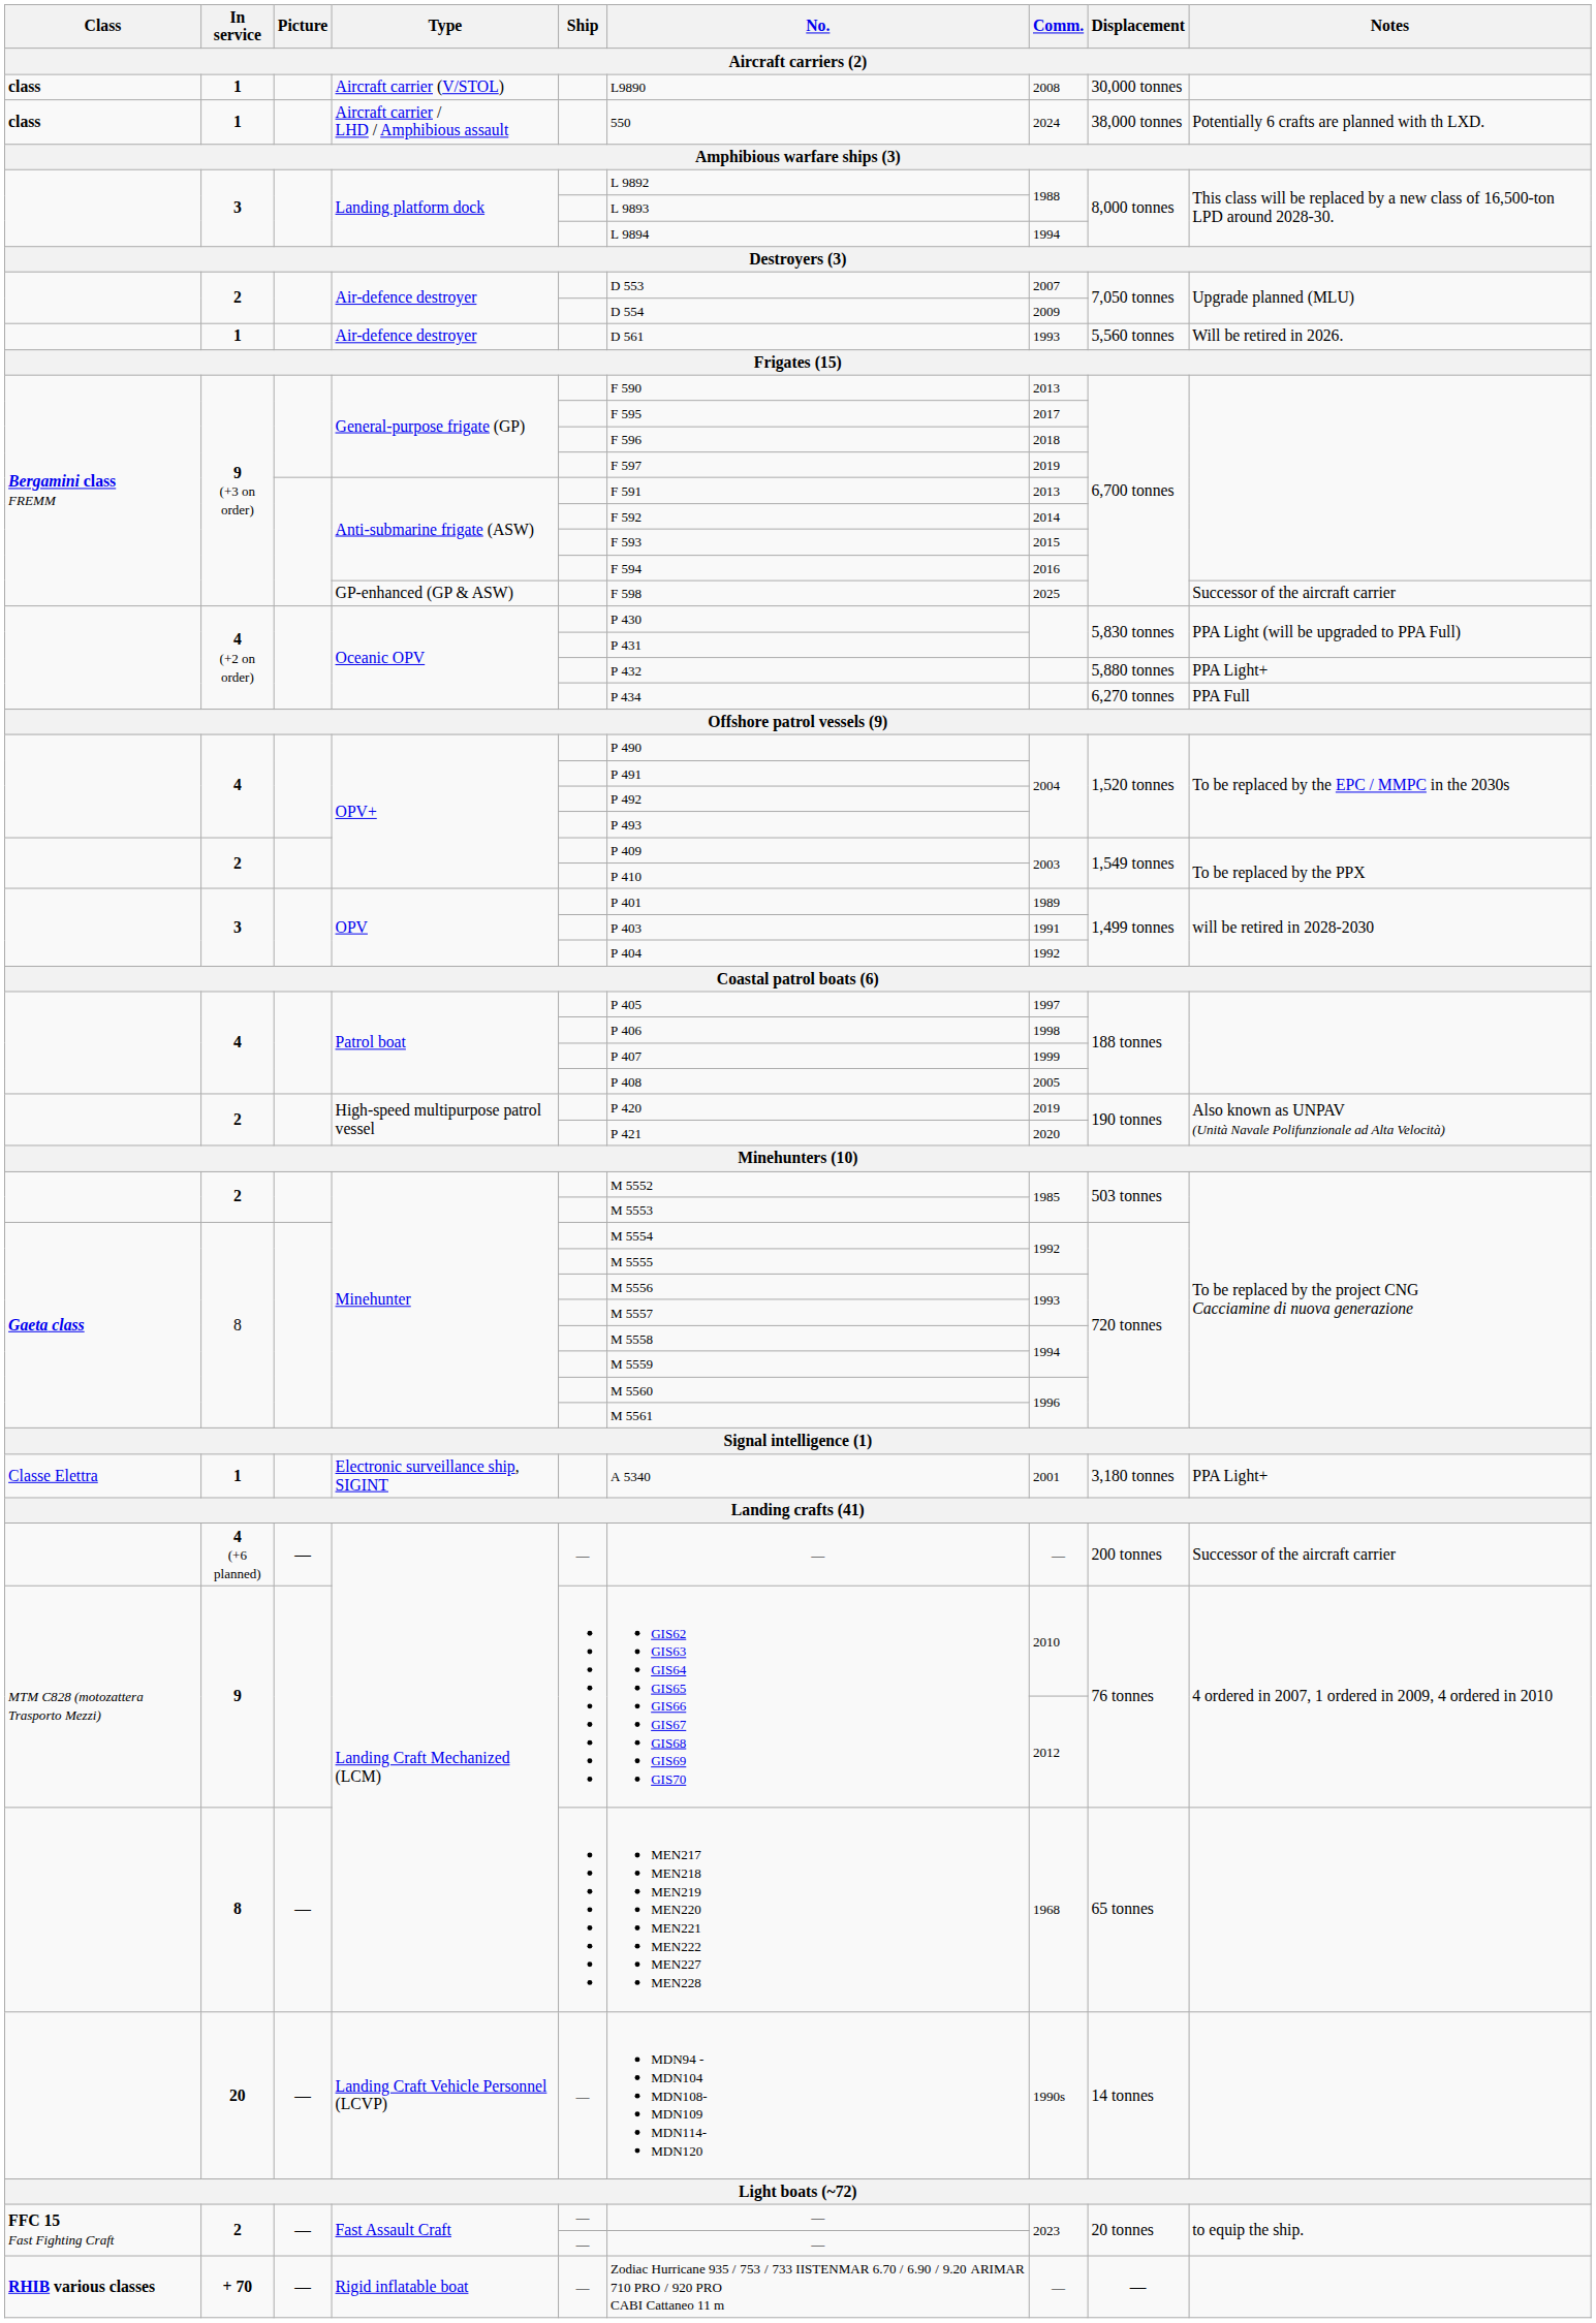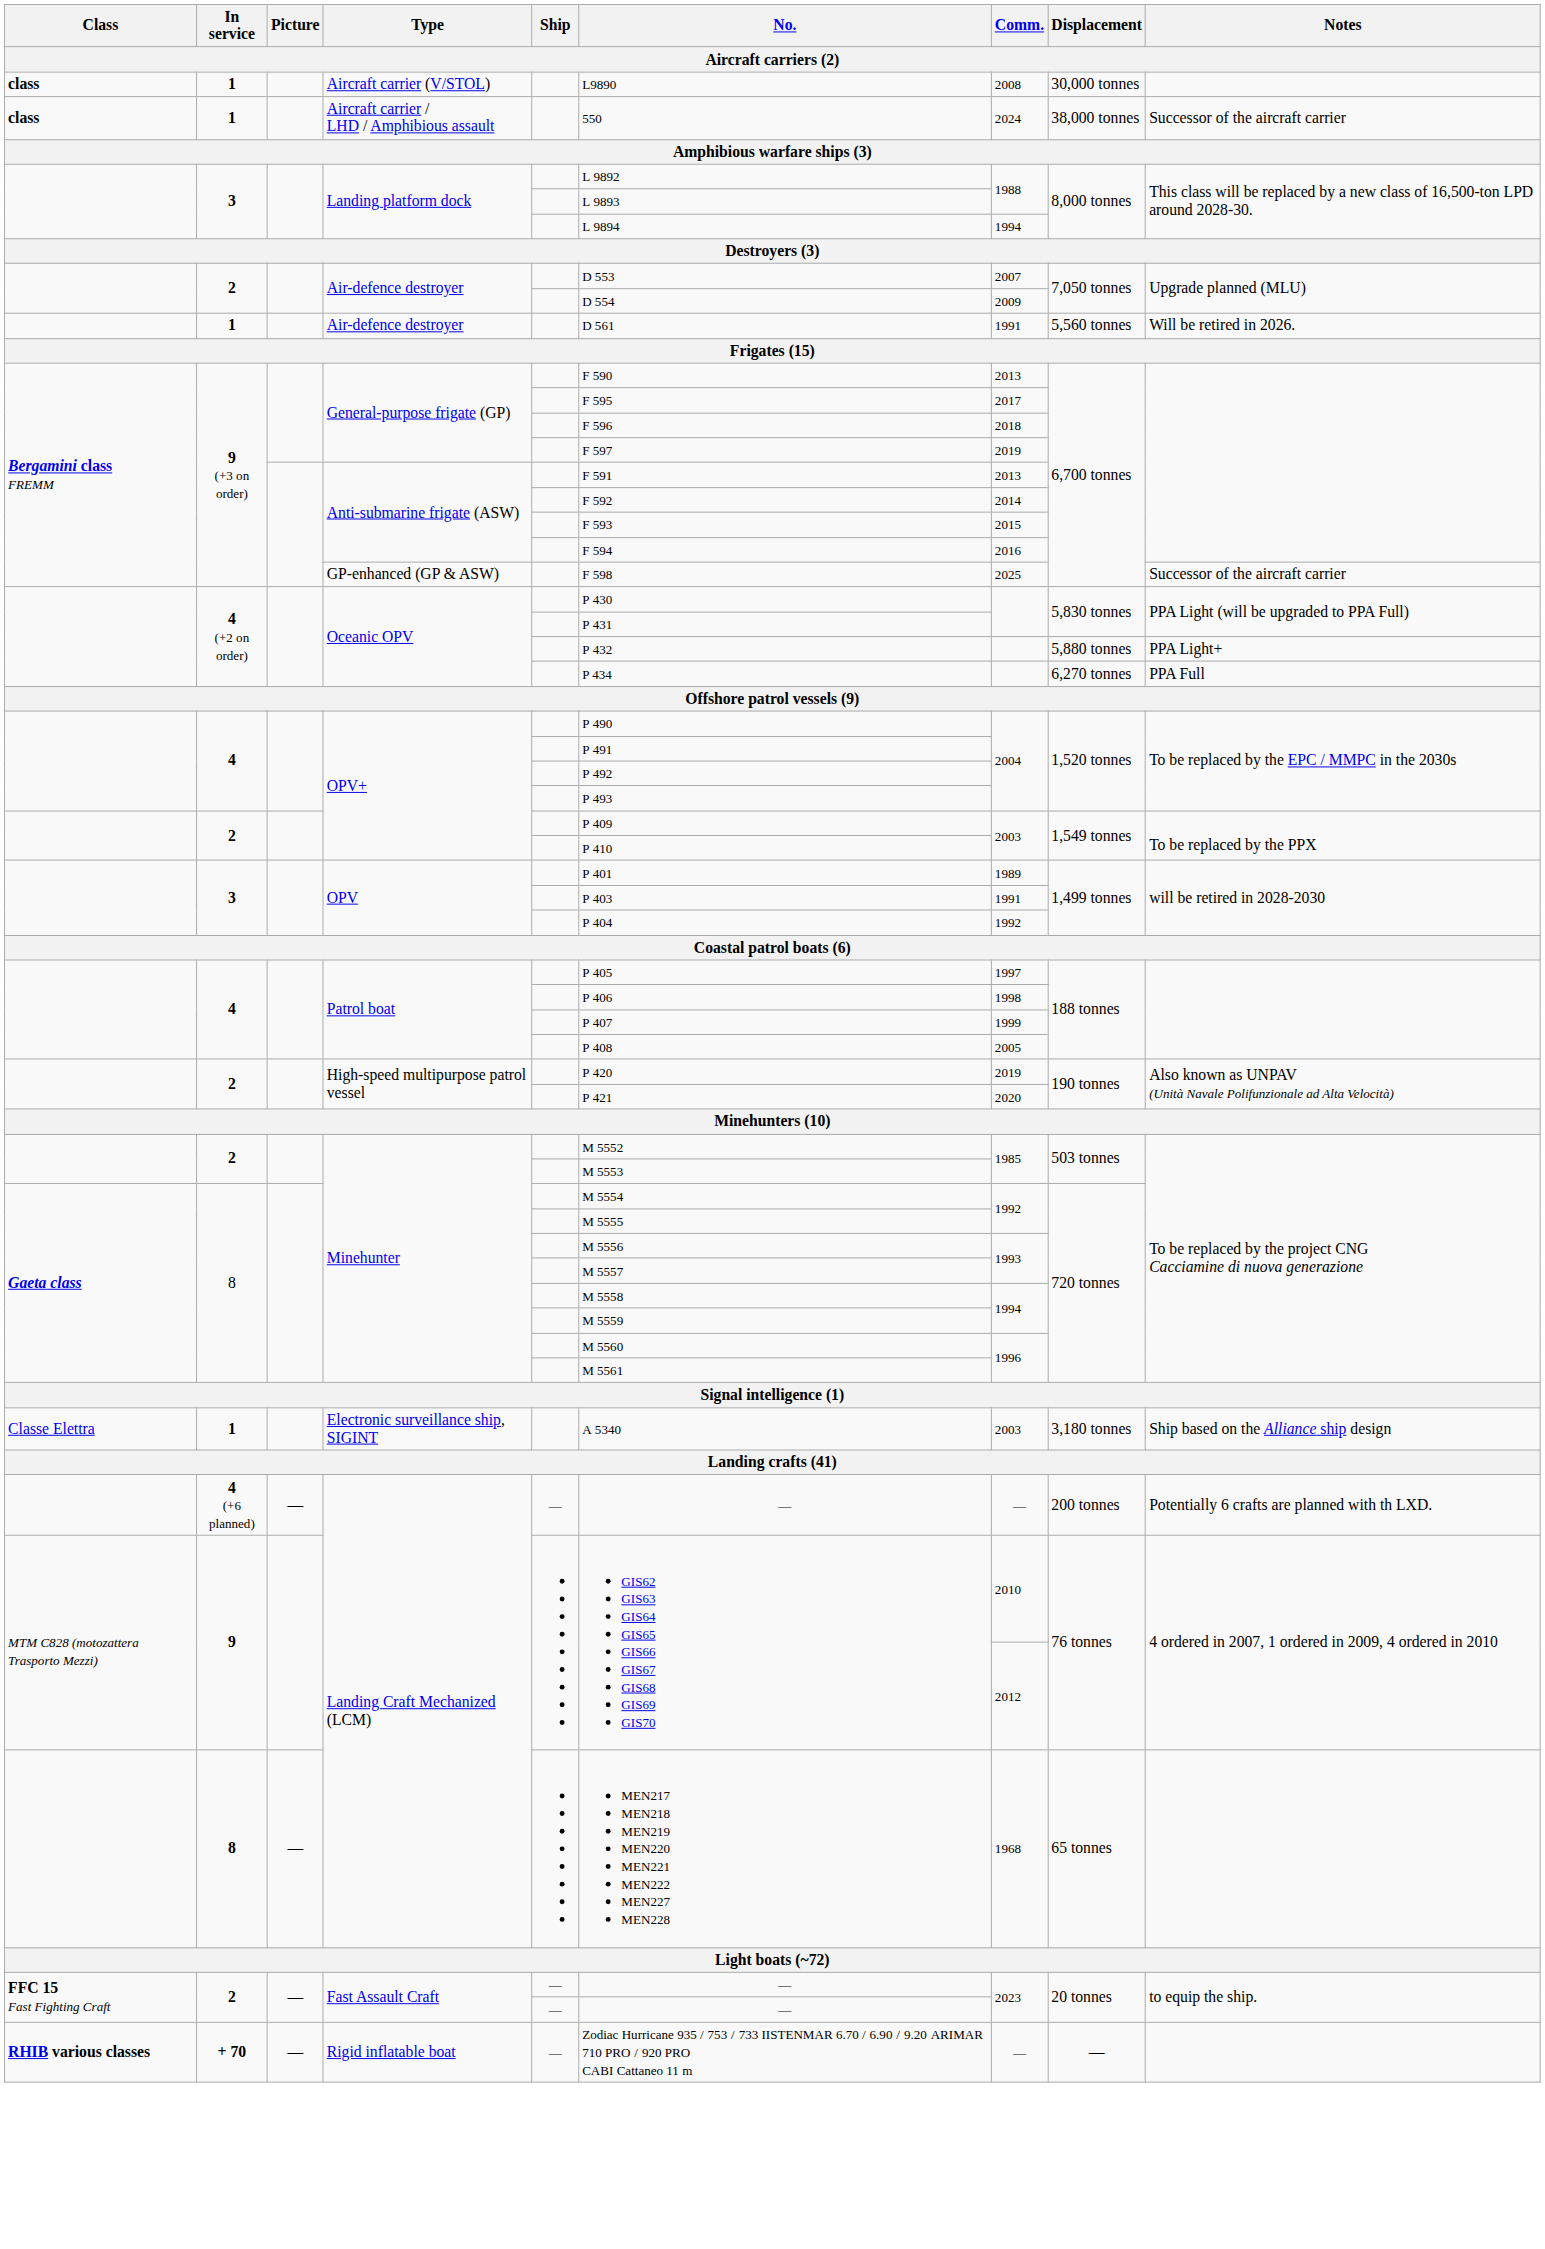Aircraft carrier / LHD / Amphibious assault | Notes: Potentially 6 crafts are planned with th LXD. -> Successor of the aircraft carrier
1 / Air-defence destroyer | Comm.: 1993 -> 1991
Electronic surveillance ship, SIGINT | Comm.: 2001 -> 2003
Electronic surveillance ship, SIGINT | Notes: PPA Light+ -> Ship based on the Alliance ship design
4 (+6 planned) / Landing Craft Mechanized (LCM) | Notes: Successor of the aircraft carrier -> Potentially 6 crafts are planned with th LXD.
- row: 20 | — | Landing Craft Vehicle Personnel (LCVP) | — | MDN94 - MDN104 MDN108- MDN109 MDN114- MDN120 | 1990s | 14 tonnes
